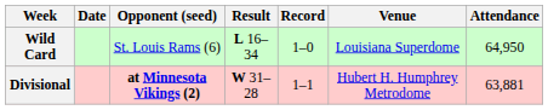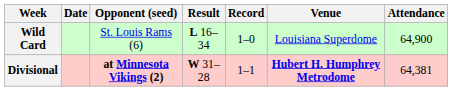Wild Card | Attendance: 64,950 -> 64,900
Divisional | Venue: normal -> bold
Divisional | Attendance: 63,881 -> 64,381
